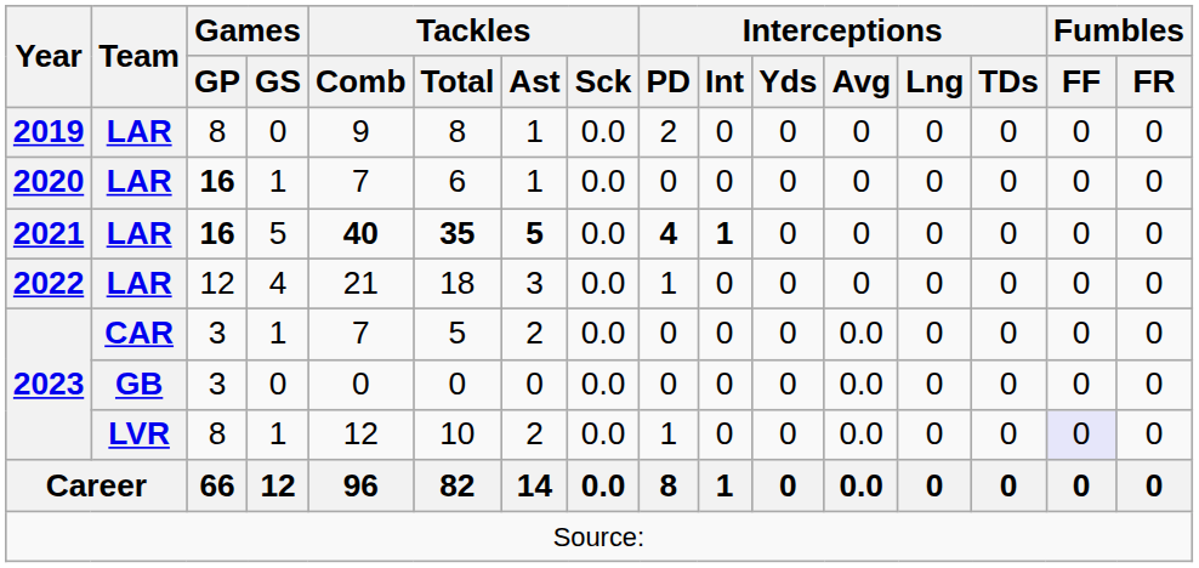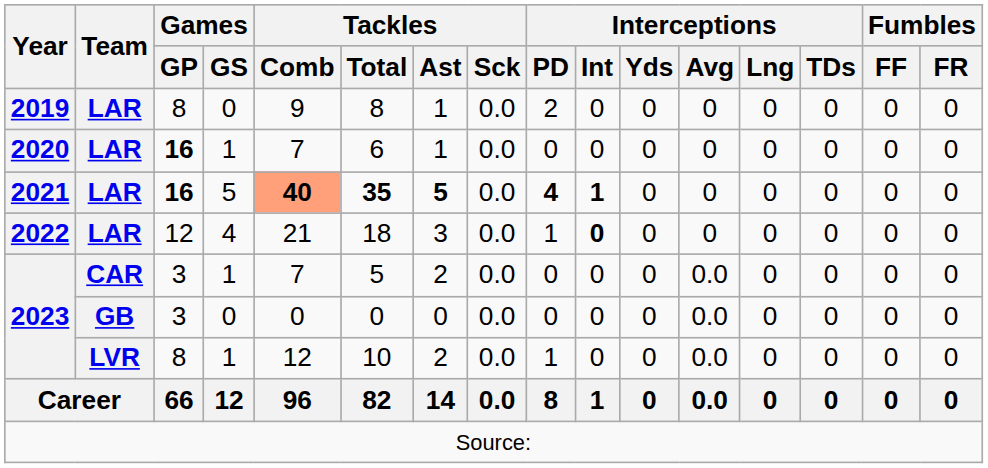2021 | Tackles / Comb: no background -> lightsalmon background
2022 | Interceptions / Int: normal -> bold
2023 / LVR | Fumbles / FF: lavender background -> no background
